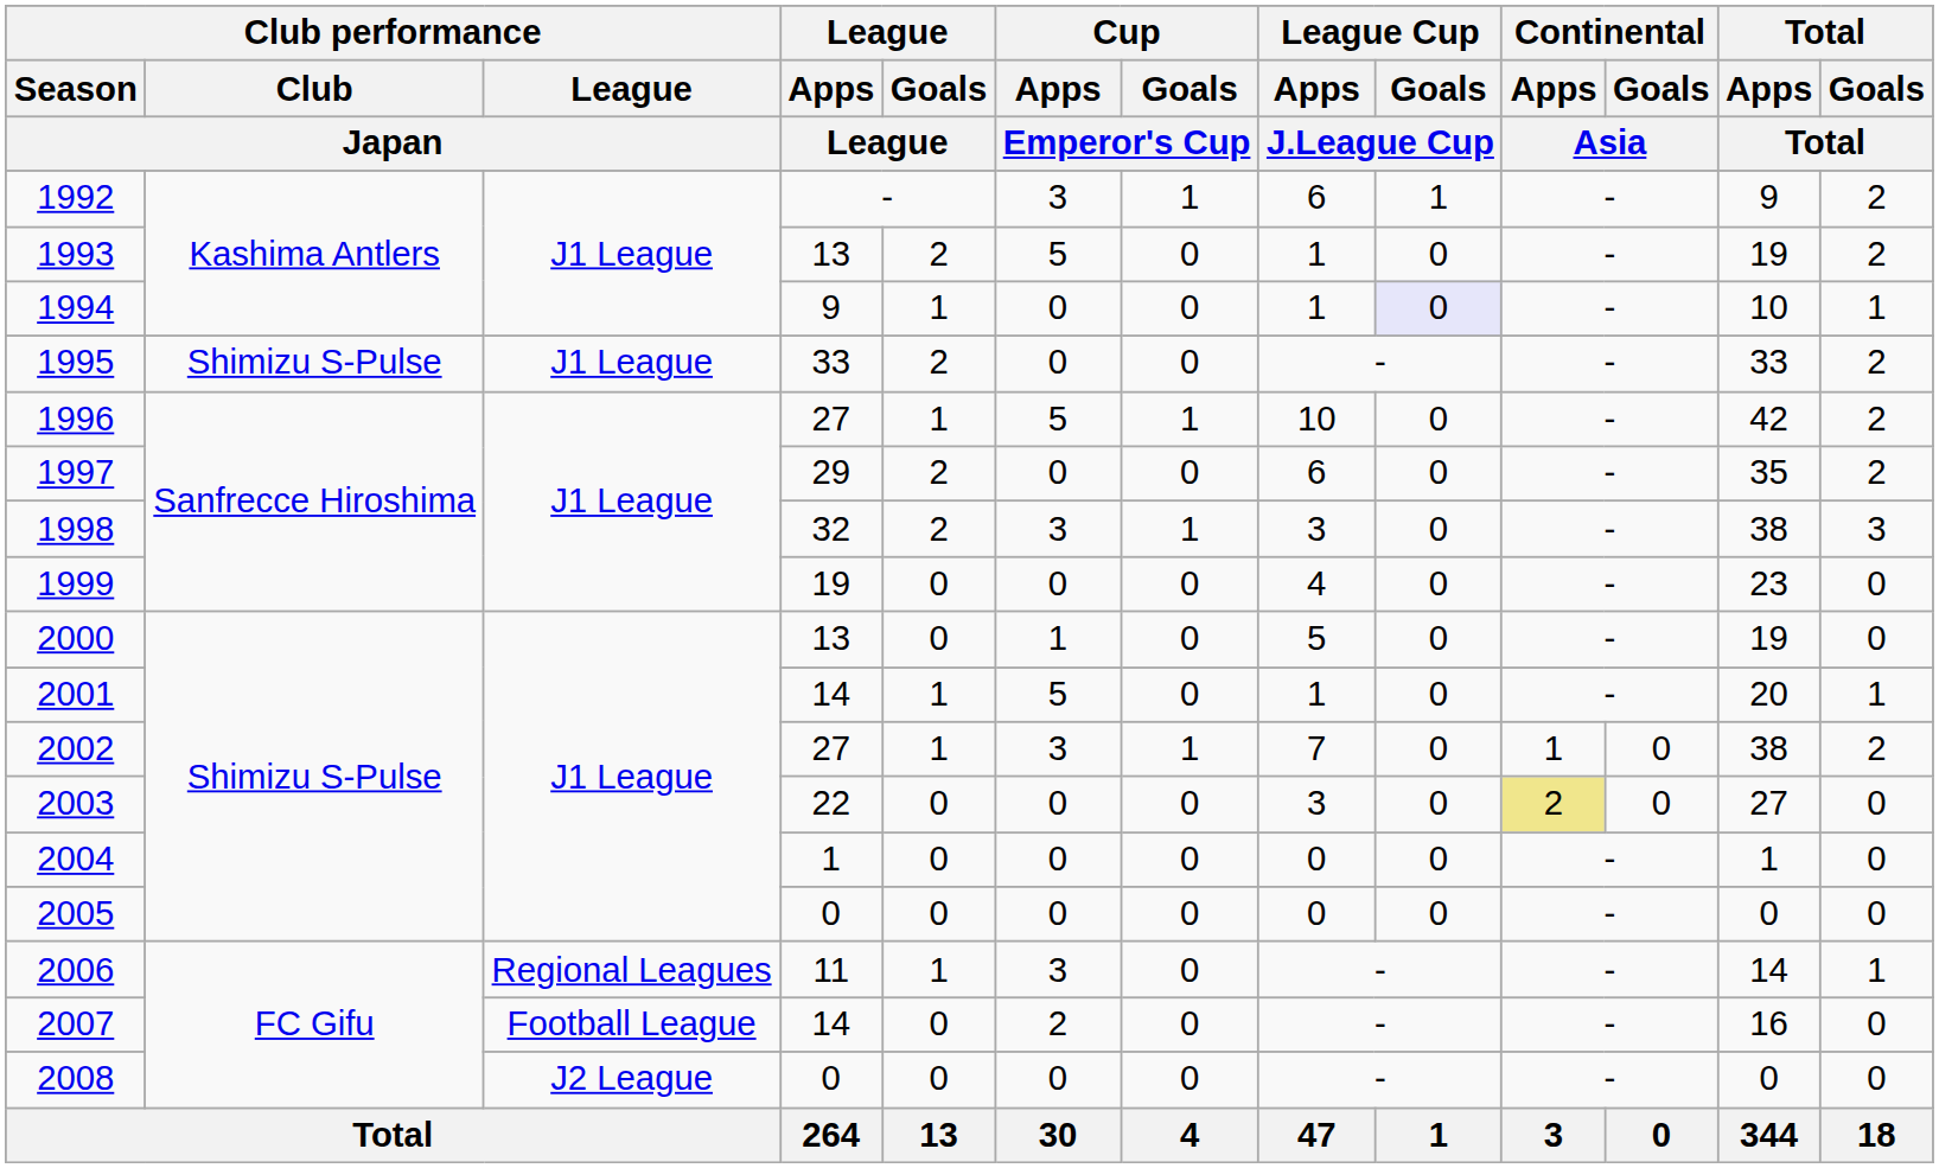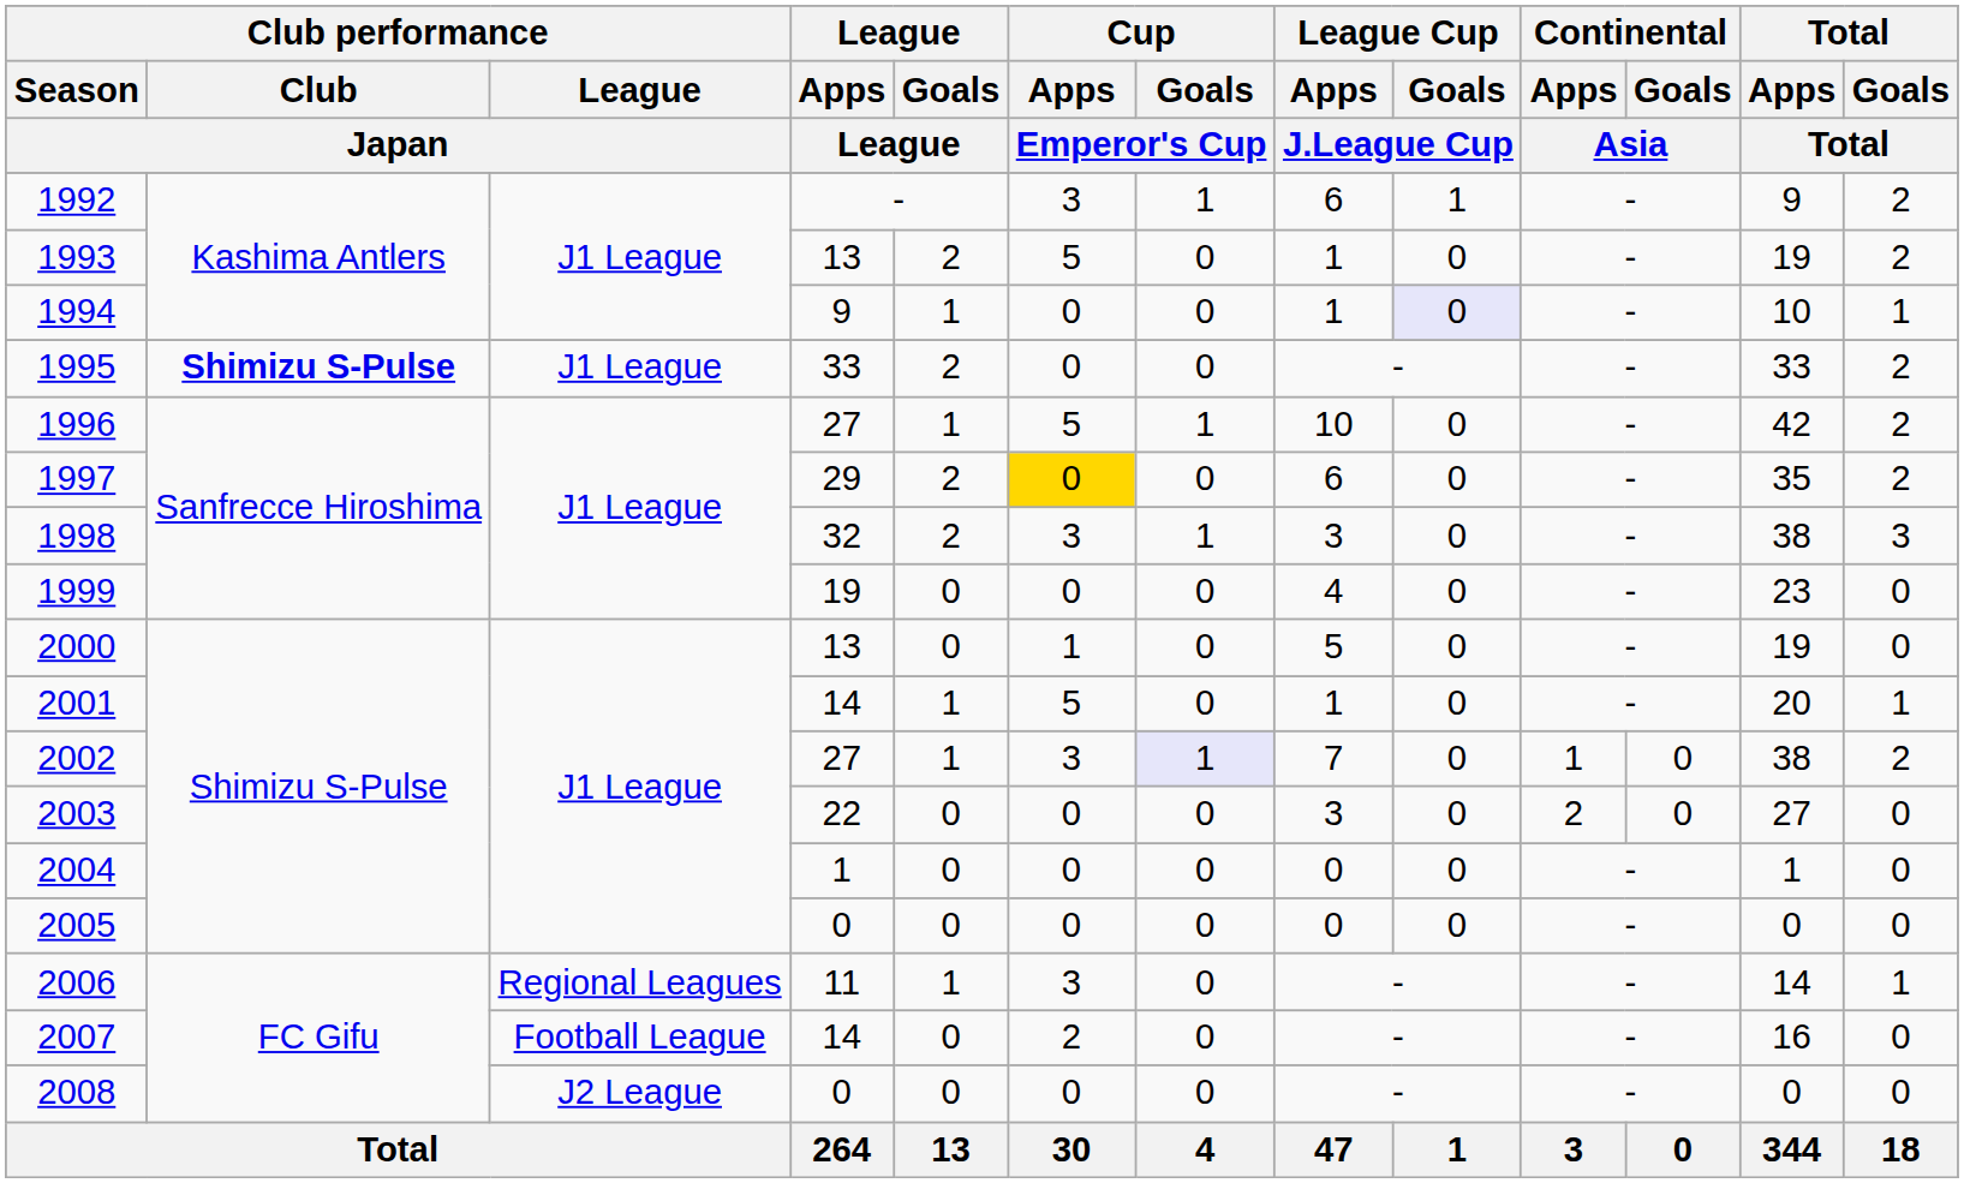1995 | Club performance / Club / Japan: normal -> bold
1997 | Cup / Apps / Emperor's Cup: no background -> gold background
2002 | Cup / Goals / Emperor's Cup: no background -> lavender background
2003 | Continental / Apps / Asia: khaki background -> no background
